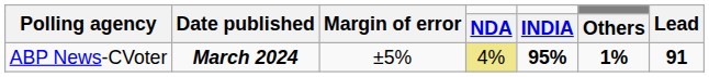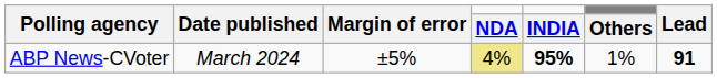ABP News-CVoter | Date published: bold -> normal
ABP News-CVoter | Others: bold -> normal
